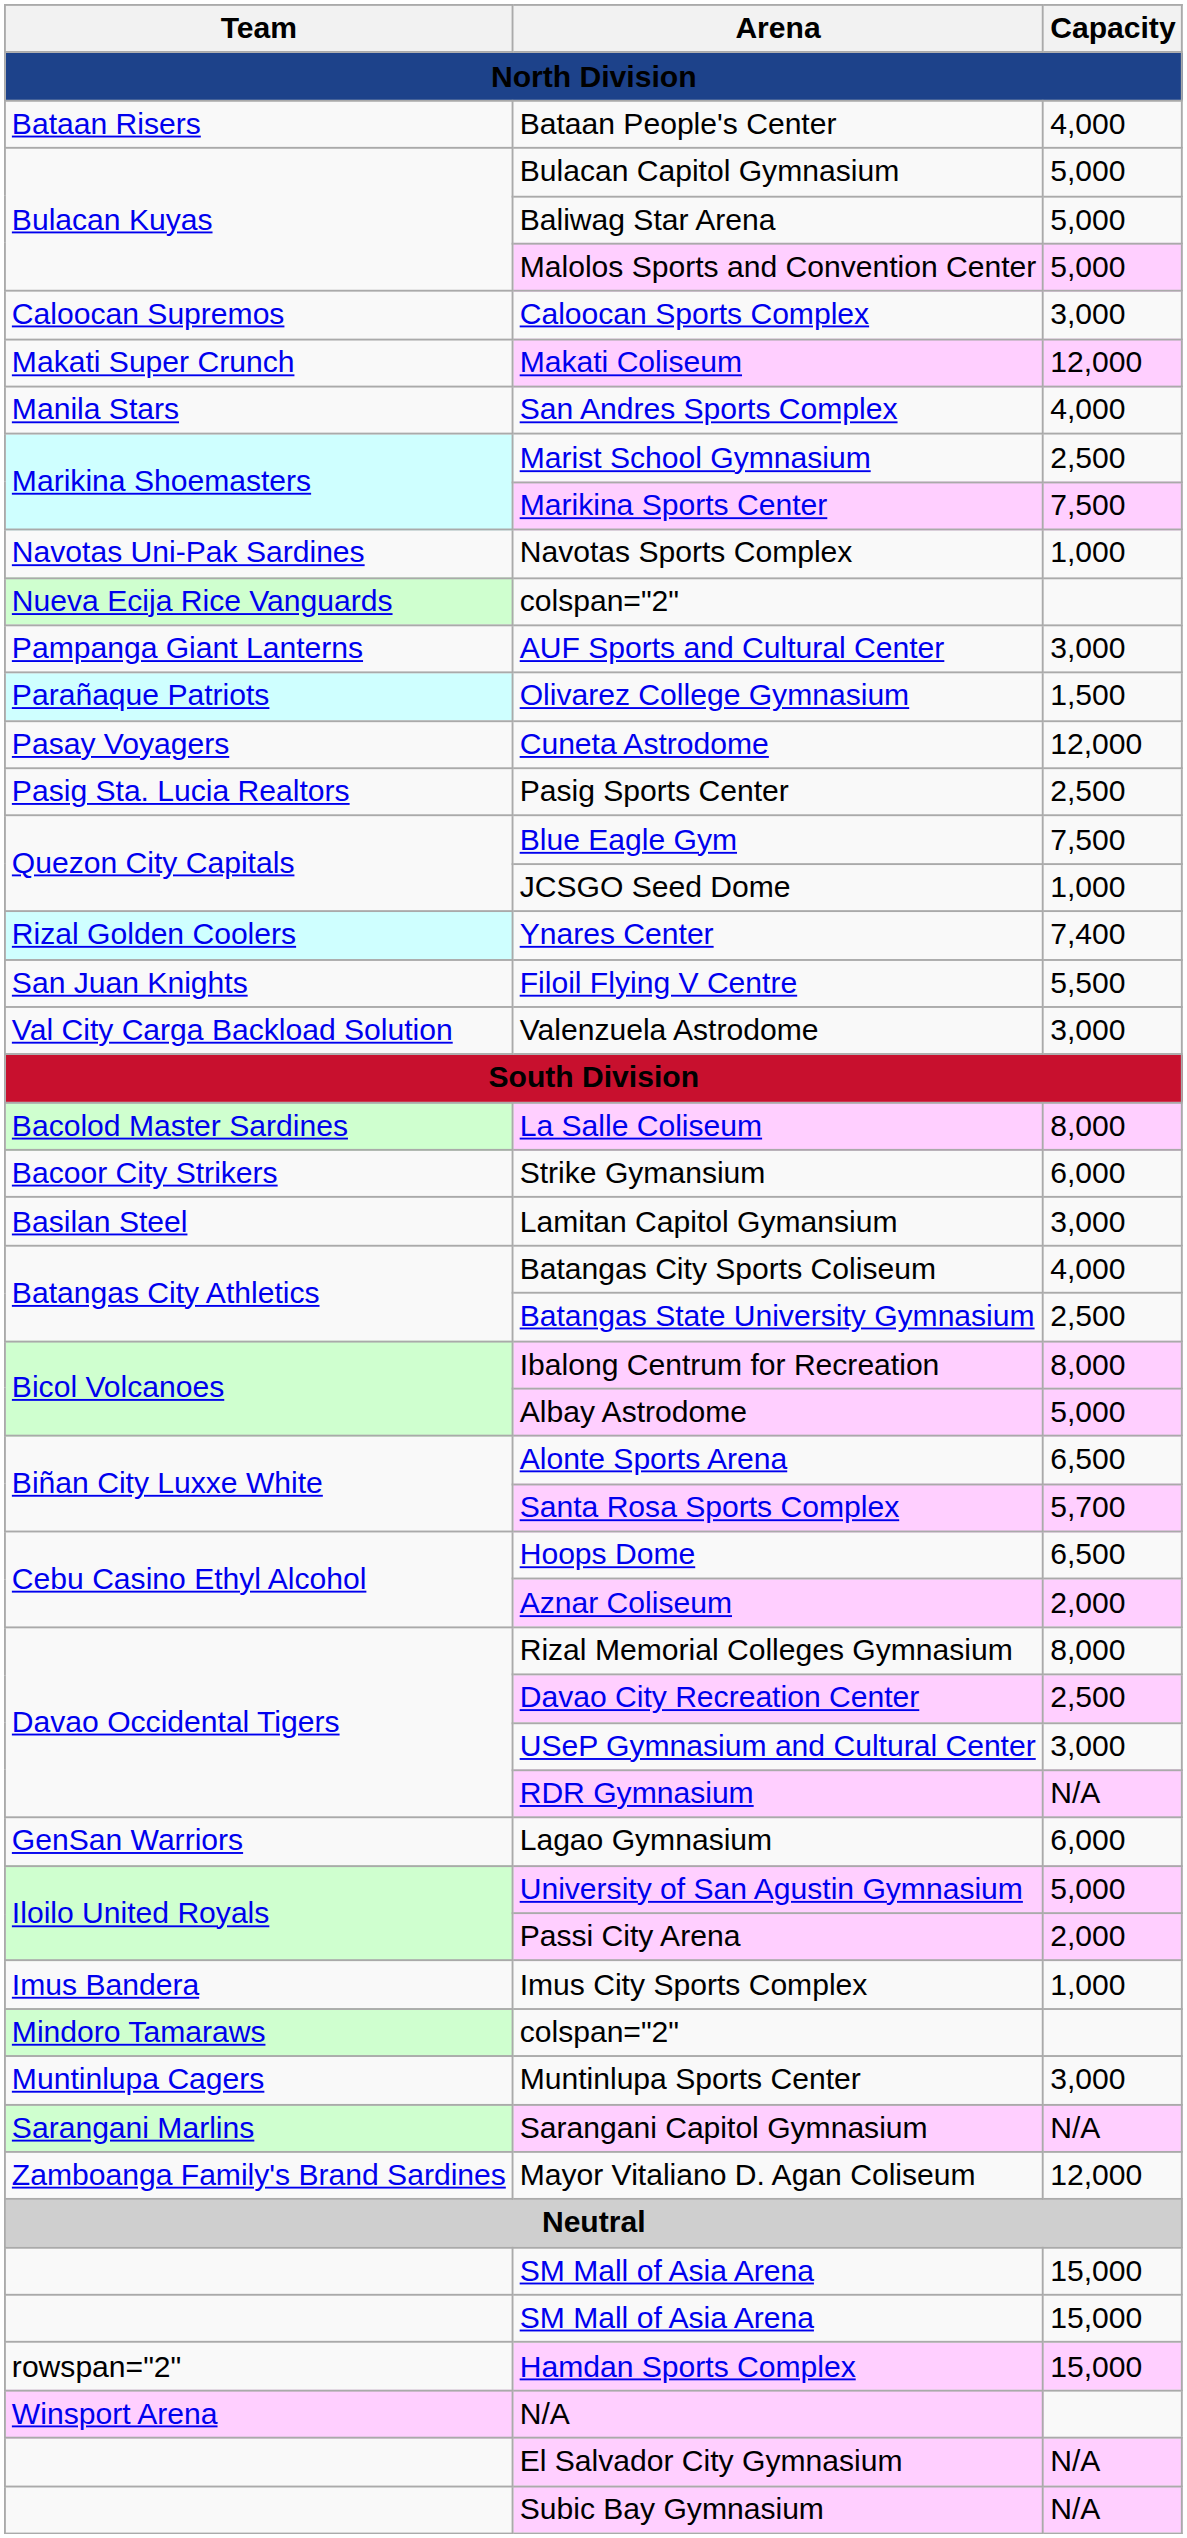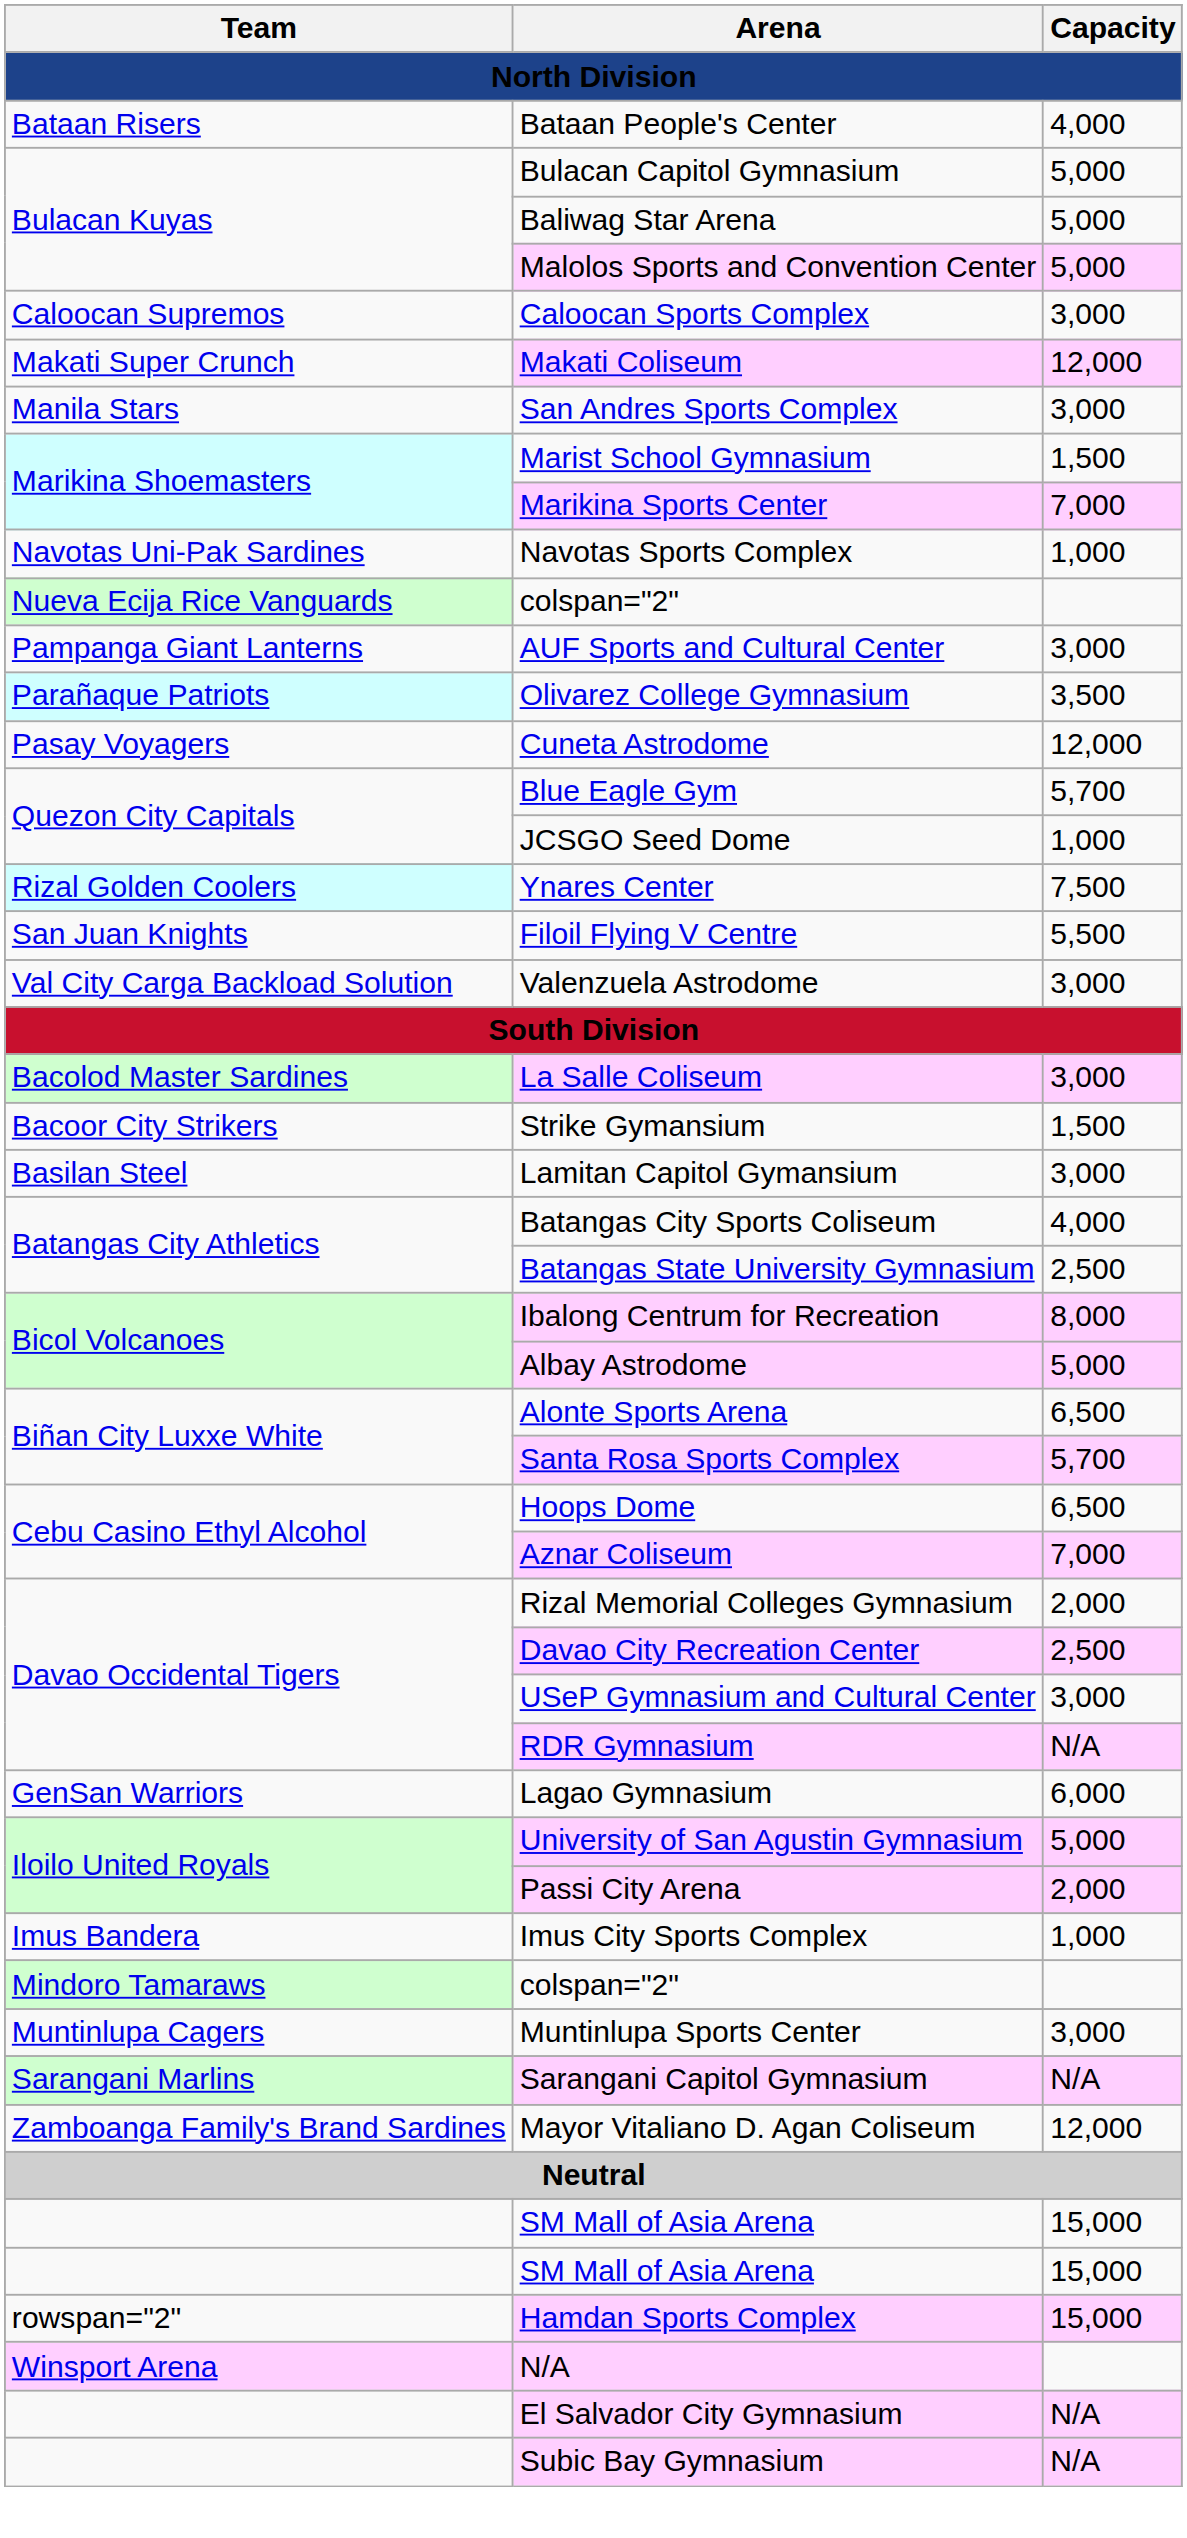San Andres Sports Complex | Capacity: 4,000 -> 3,000
Marist School Gymnasium | Capacity: 2,500 -> 1,500
Marikina Sports Center | Capacity: 7,500 -> 7,000
Olivarez College Gymnasium | Capacity: 1,500 -> 3,500
- row: Pasig Sta. Lucia Realtors | Pasig Sports Center | 2,500
Blue Eagle Gym | Capacity: 7,500 -> 5,700
Ynares Center | Capacity: 7,400 -> 7,500
La Salle Coliseum | Capacity: 8,000 -> 3,000
Strike Gymansium | Capacity: 6,000 -> 1,500
Aznar Coliseum | Capacity: 2,000 -> 7,000
Rizal Memorial Colleges Gymnasium | Capacity: 8,000 -> 2,000
